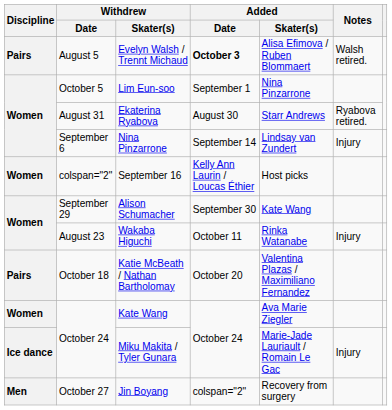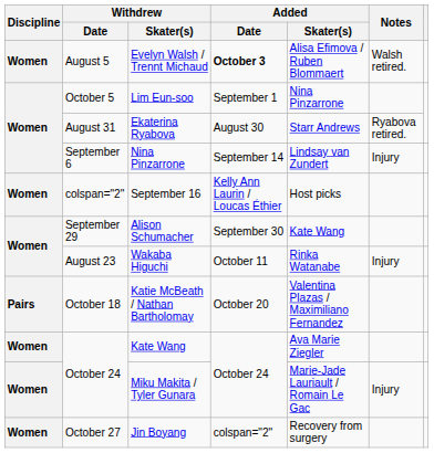Evelyn Walsh / Trennt Michaud | Discipline: Pairs -> Women
Miku Makita / Tyler Gunara | Discipline: Ice dance -> Women
Jin Boyang | Discipline: Men -> Women
